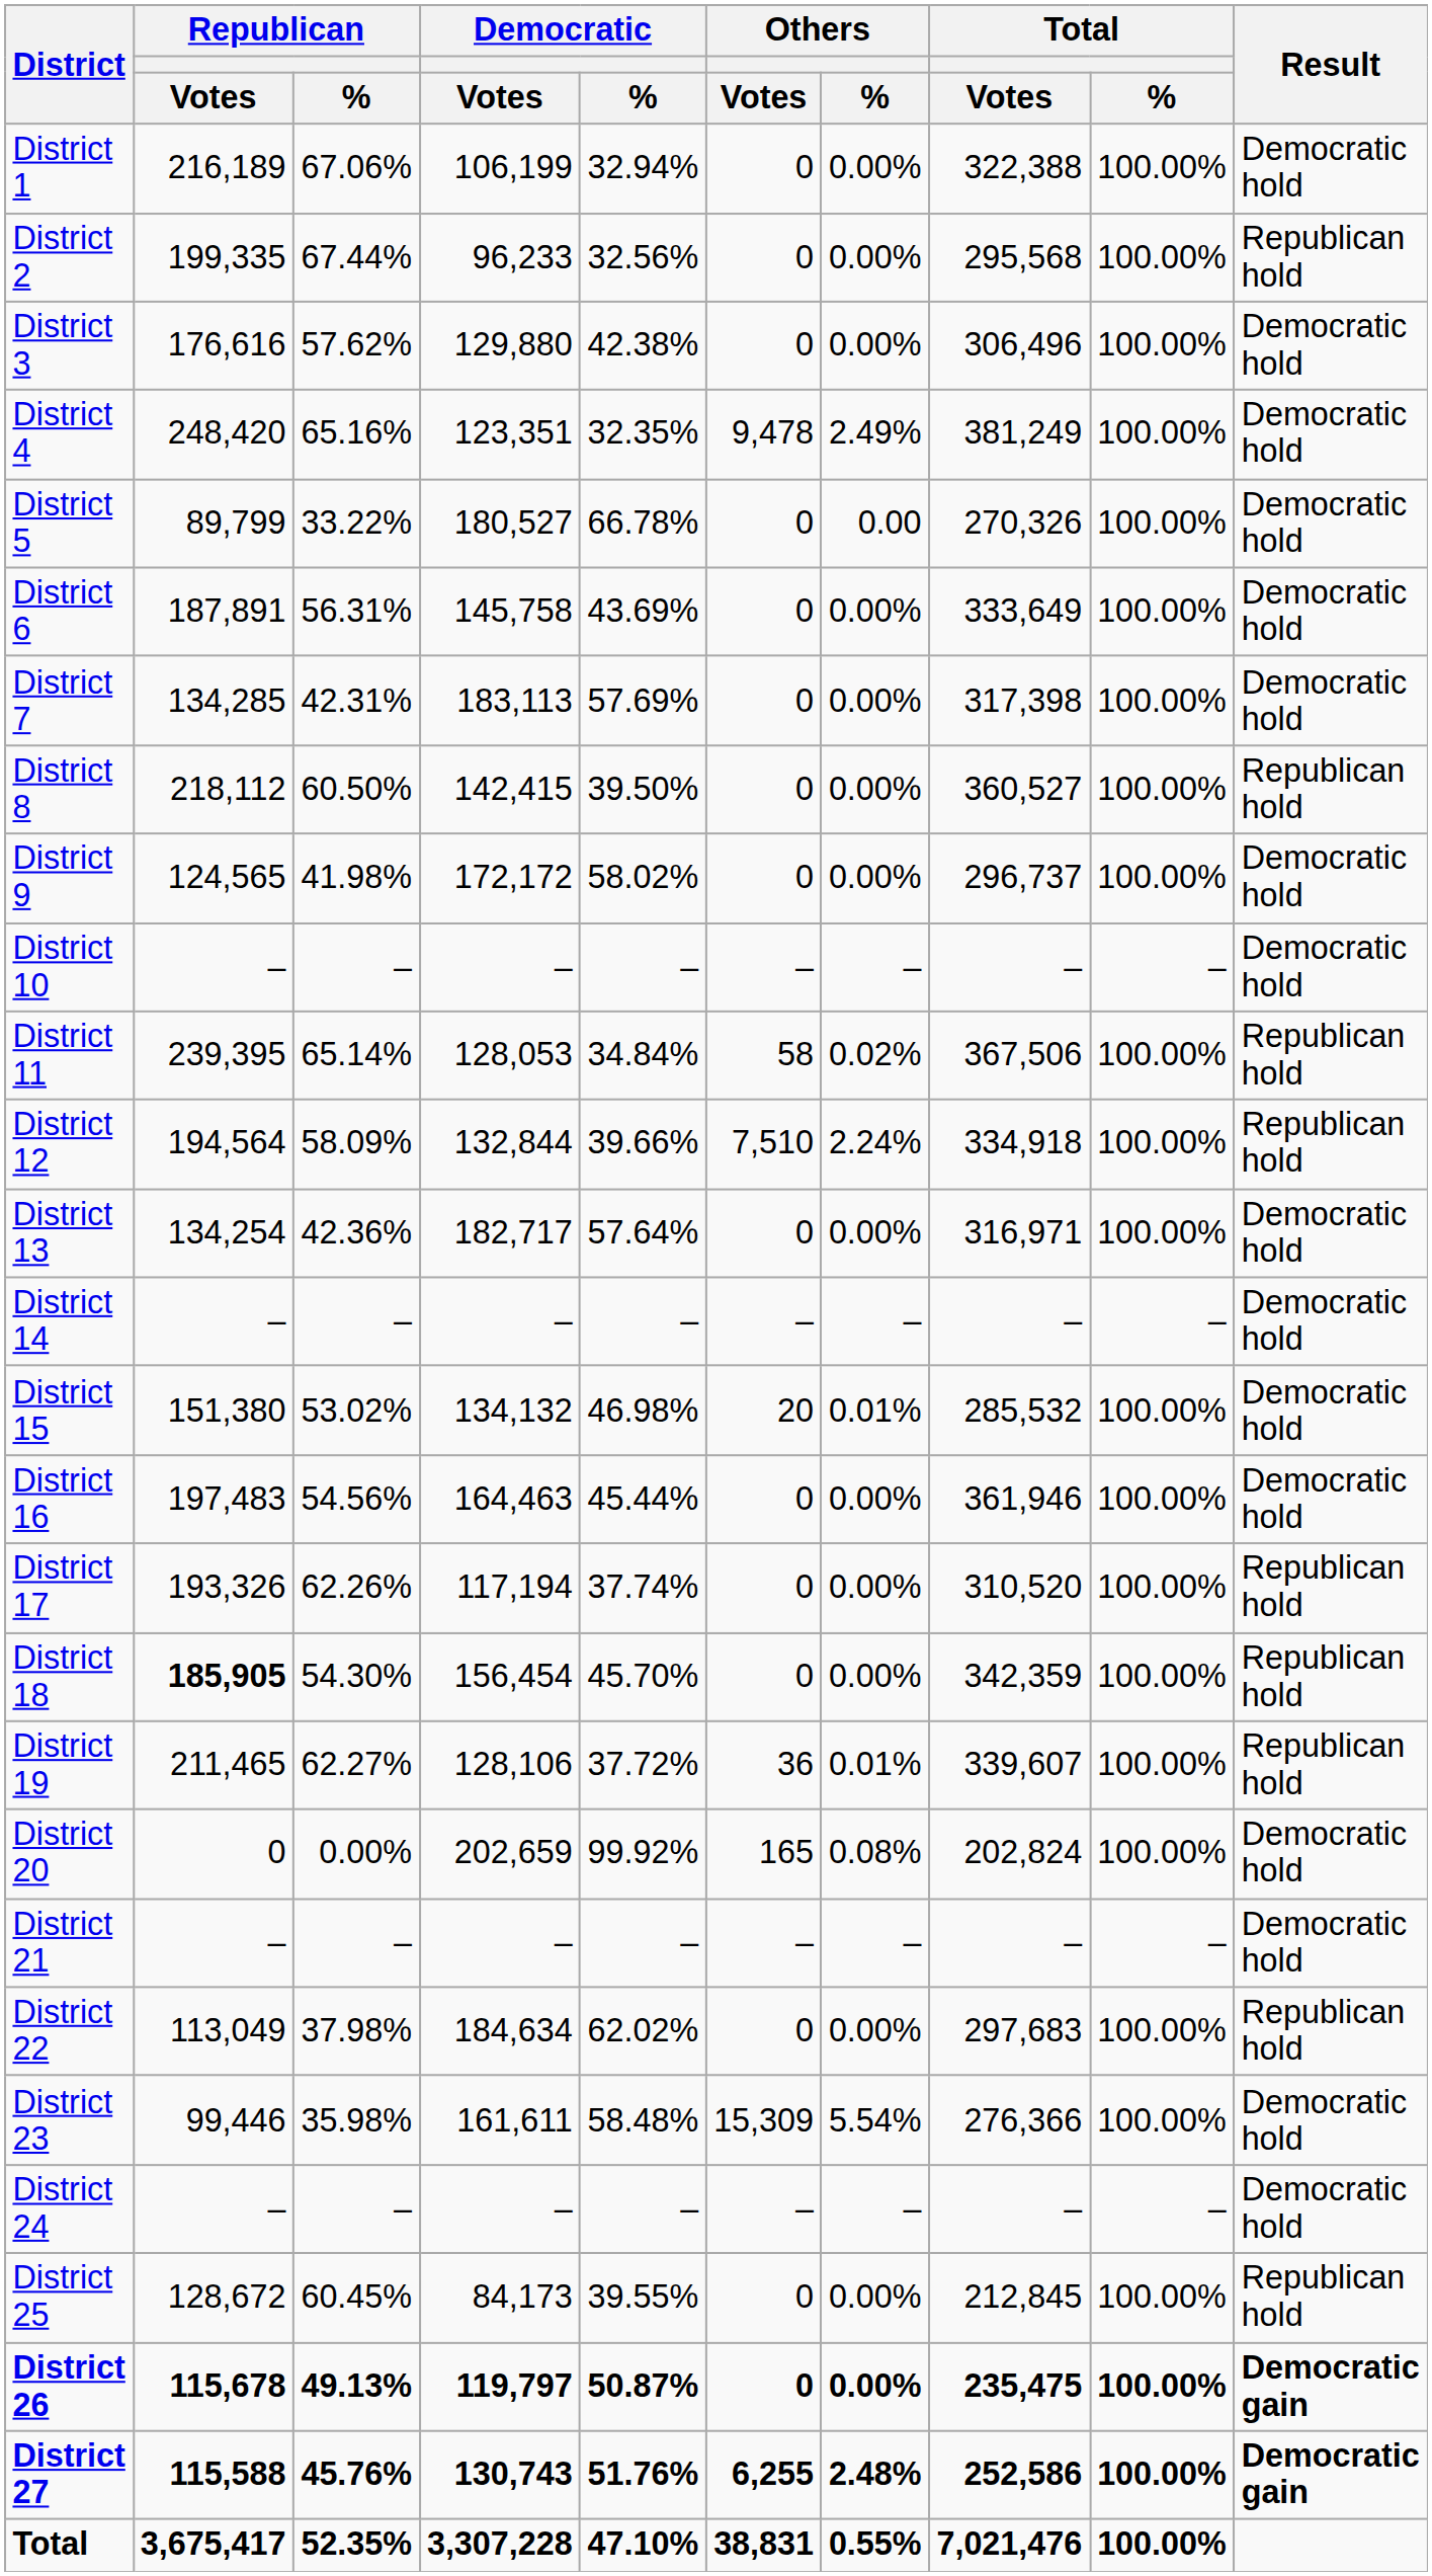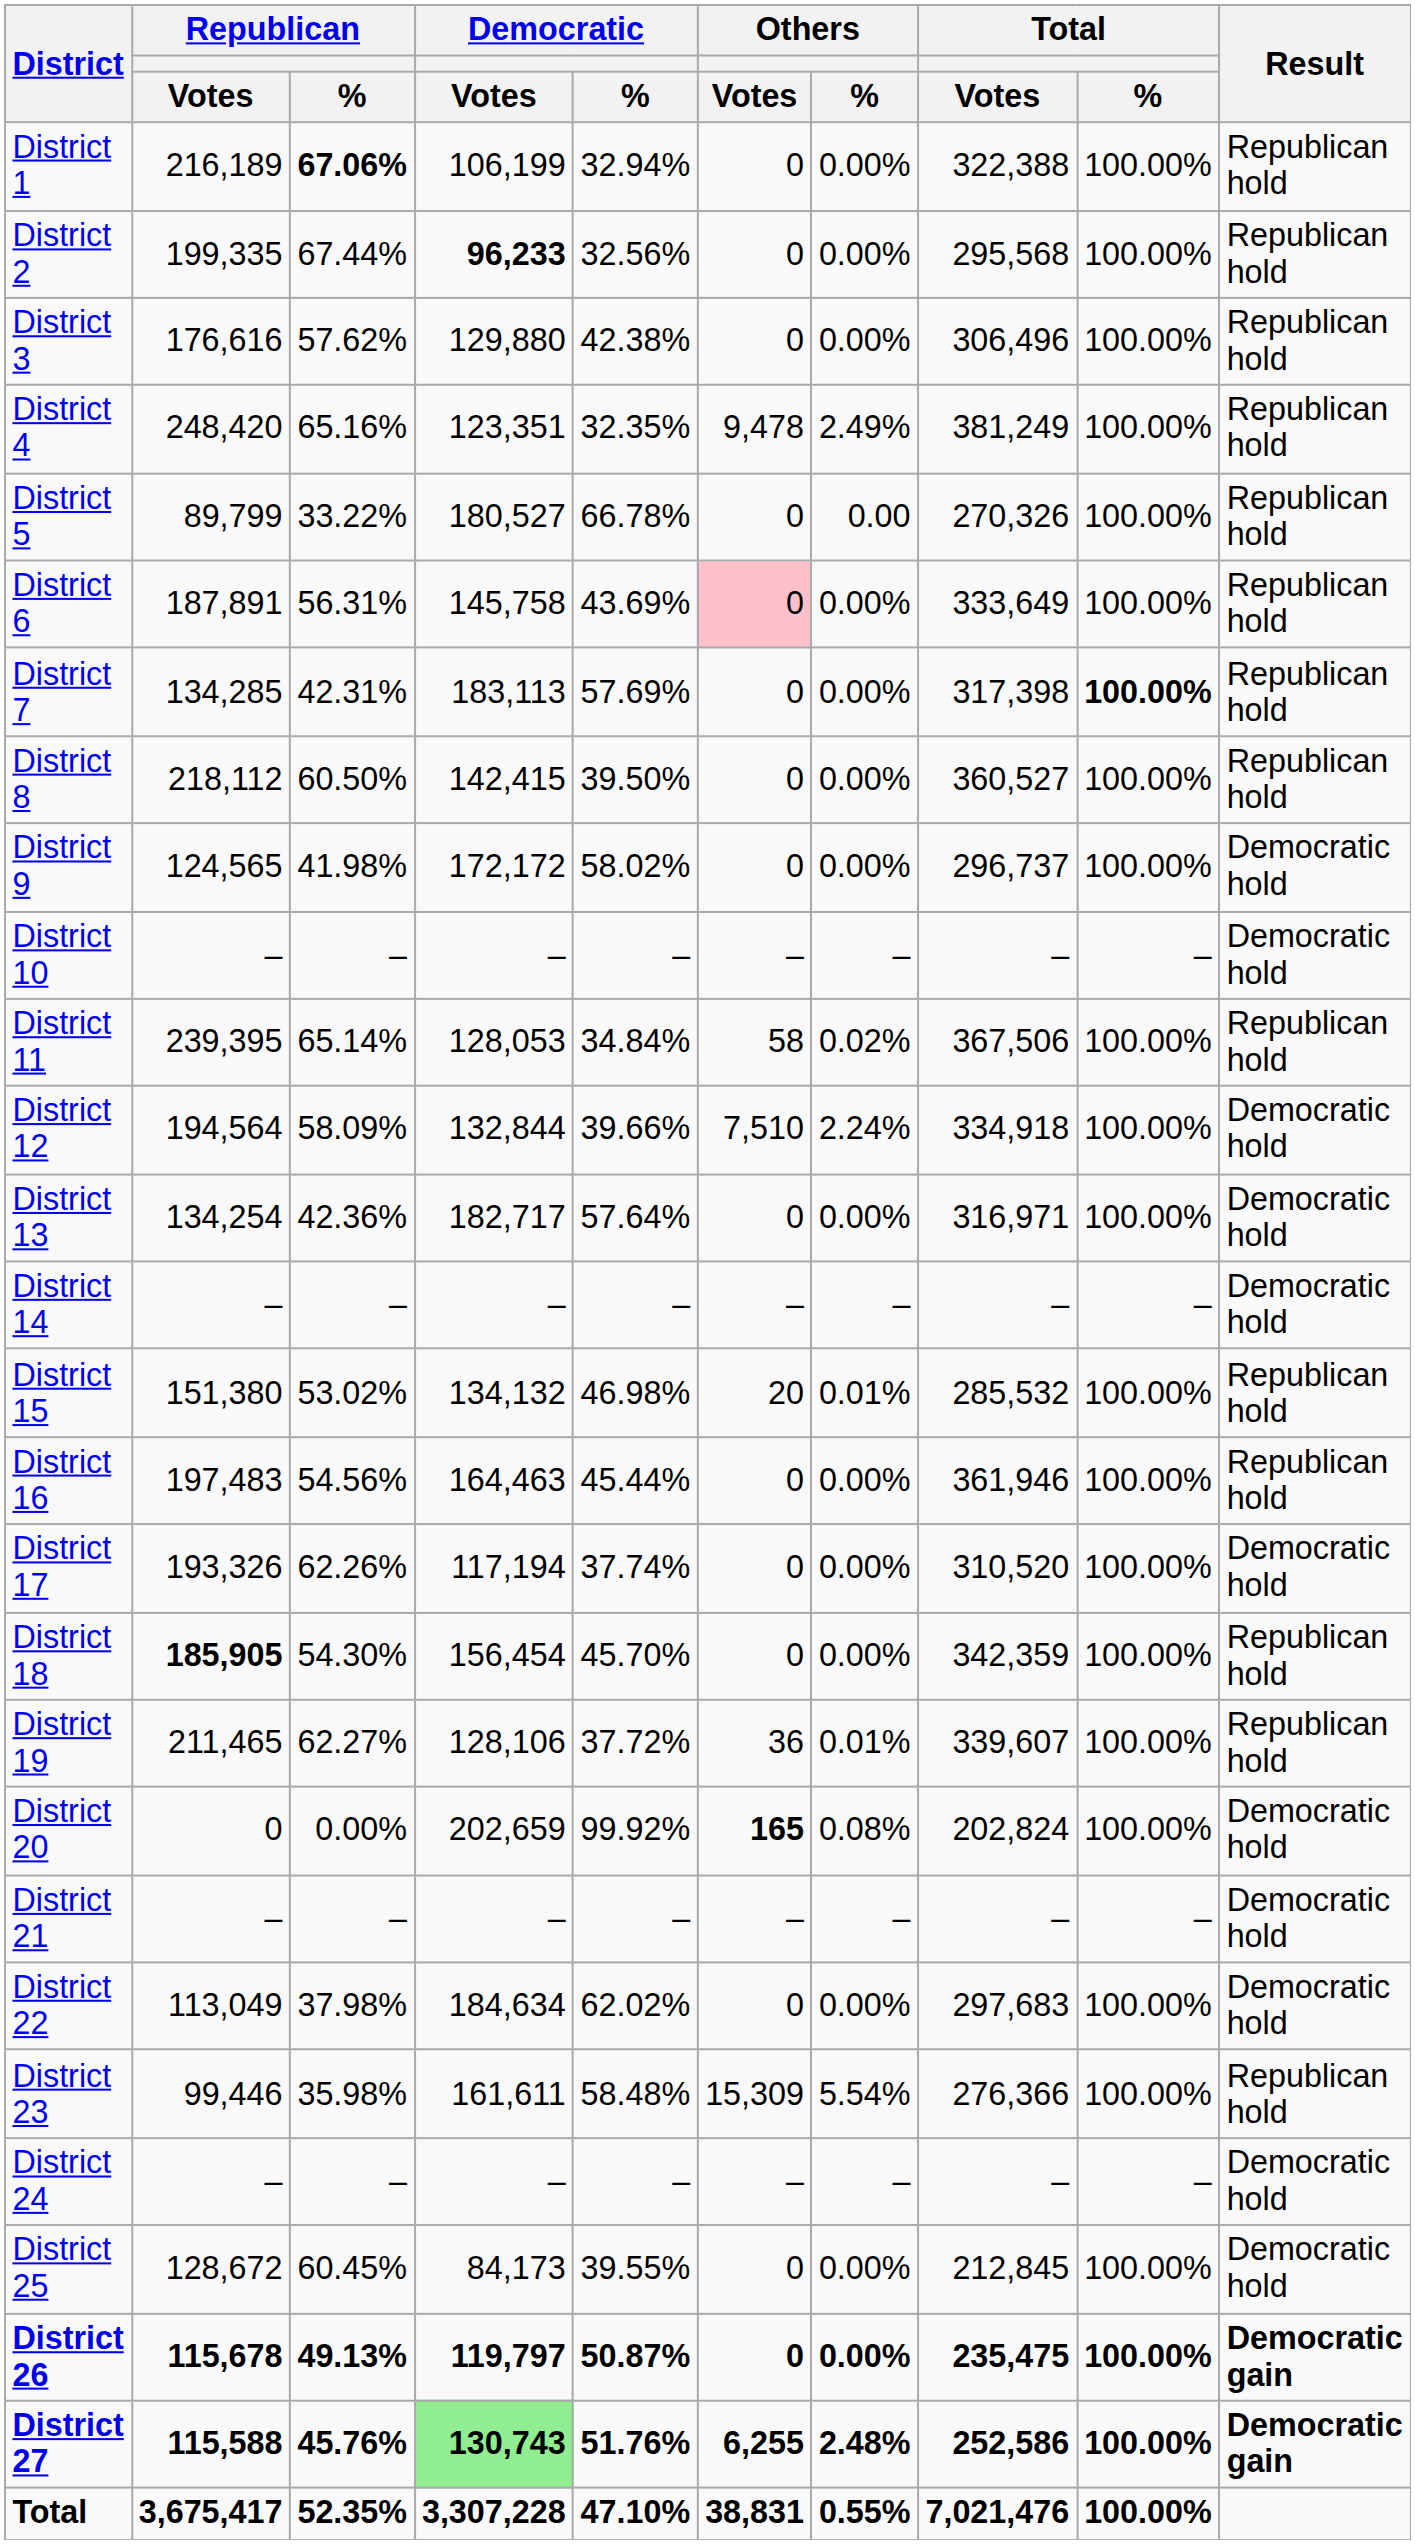District 1 | Republican / %: normal -> bold
District 1 | Result: Democratic hold -> Republican hold
District 2 | Democratic / Votes: normal -> bold
District 3 | Result: Democratic hold -> Republican hold
District 4 | Result: Democratic hold -> Republican hold
District 5 | Result: Democratic hold -> Republican hold
District 6 | Others / Votes: no background -> pink background
District 6 | Result: Democratic hold -> Republican hold
District 7 | Total / %: normal -> bold
District 7 | Result: Democratic hold -> Republican hold
District 12 | Result: Republican hold -> Democratic hold
District 15 | Result: Democratic hold -> Republican hold
District 16 | Result: Democratic hold -> Republican hold
District 17 | Result: Republican hold -> Democratic hold
District 20 | Others / Votes: normal -> bold
District 22 | Result: Republican hold -> Democratic hold
District 23 | Result: Democratic hold -> Republican hold
District 25 | Result: Republican hold -> Democratic hold
District 27 | Democratic / Votes: no background -> lightgreen background
